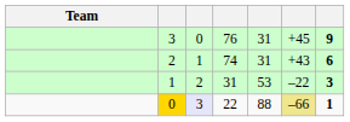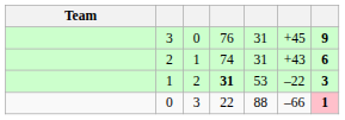row 4 | column 4: normal -> bold
row 5 | column 2: gold background -> no background
row 5 | column 3: lavender background -> no background
row 5 | column 6: khaki background -> no background
row 5 | column 7: no background -> pink background
